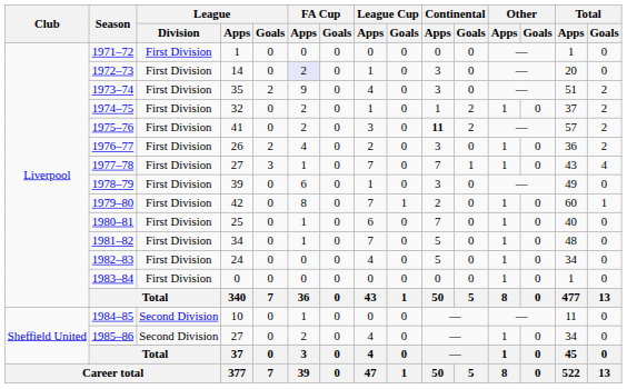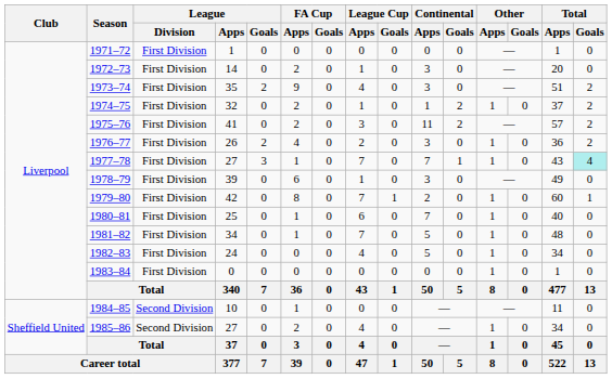1972–73 | FA Cup / Apps: lavender background -> no background
1975–76 | Continental / Apps: bold -> normal
1977–78 | Total / Goals: no background -> paleturquoise background
